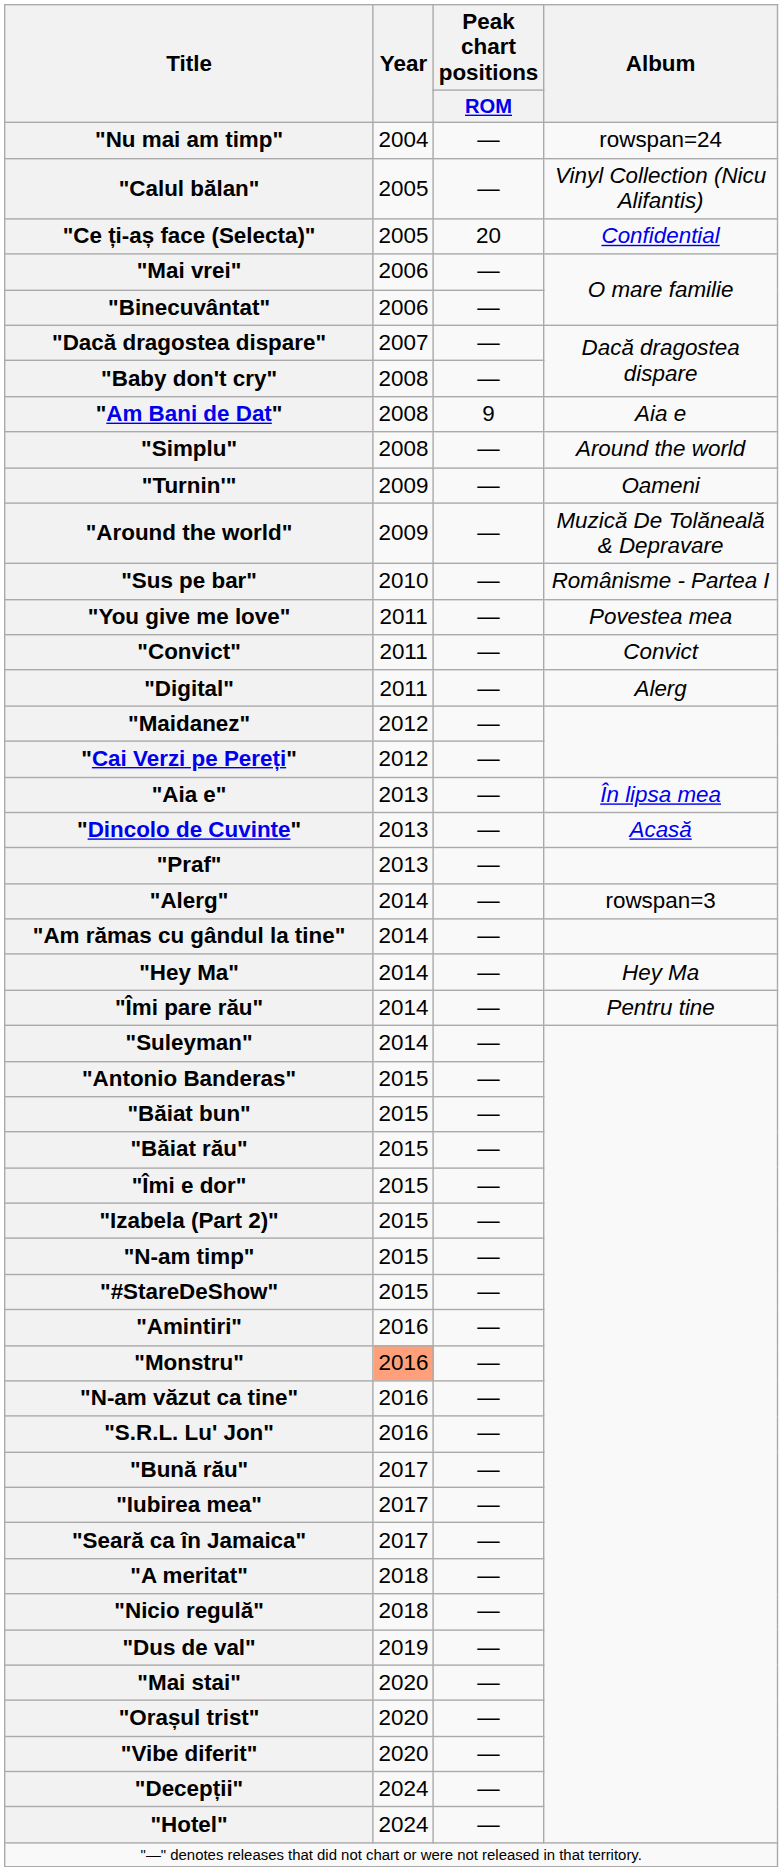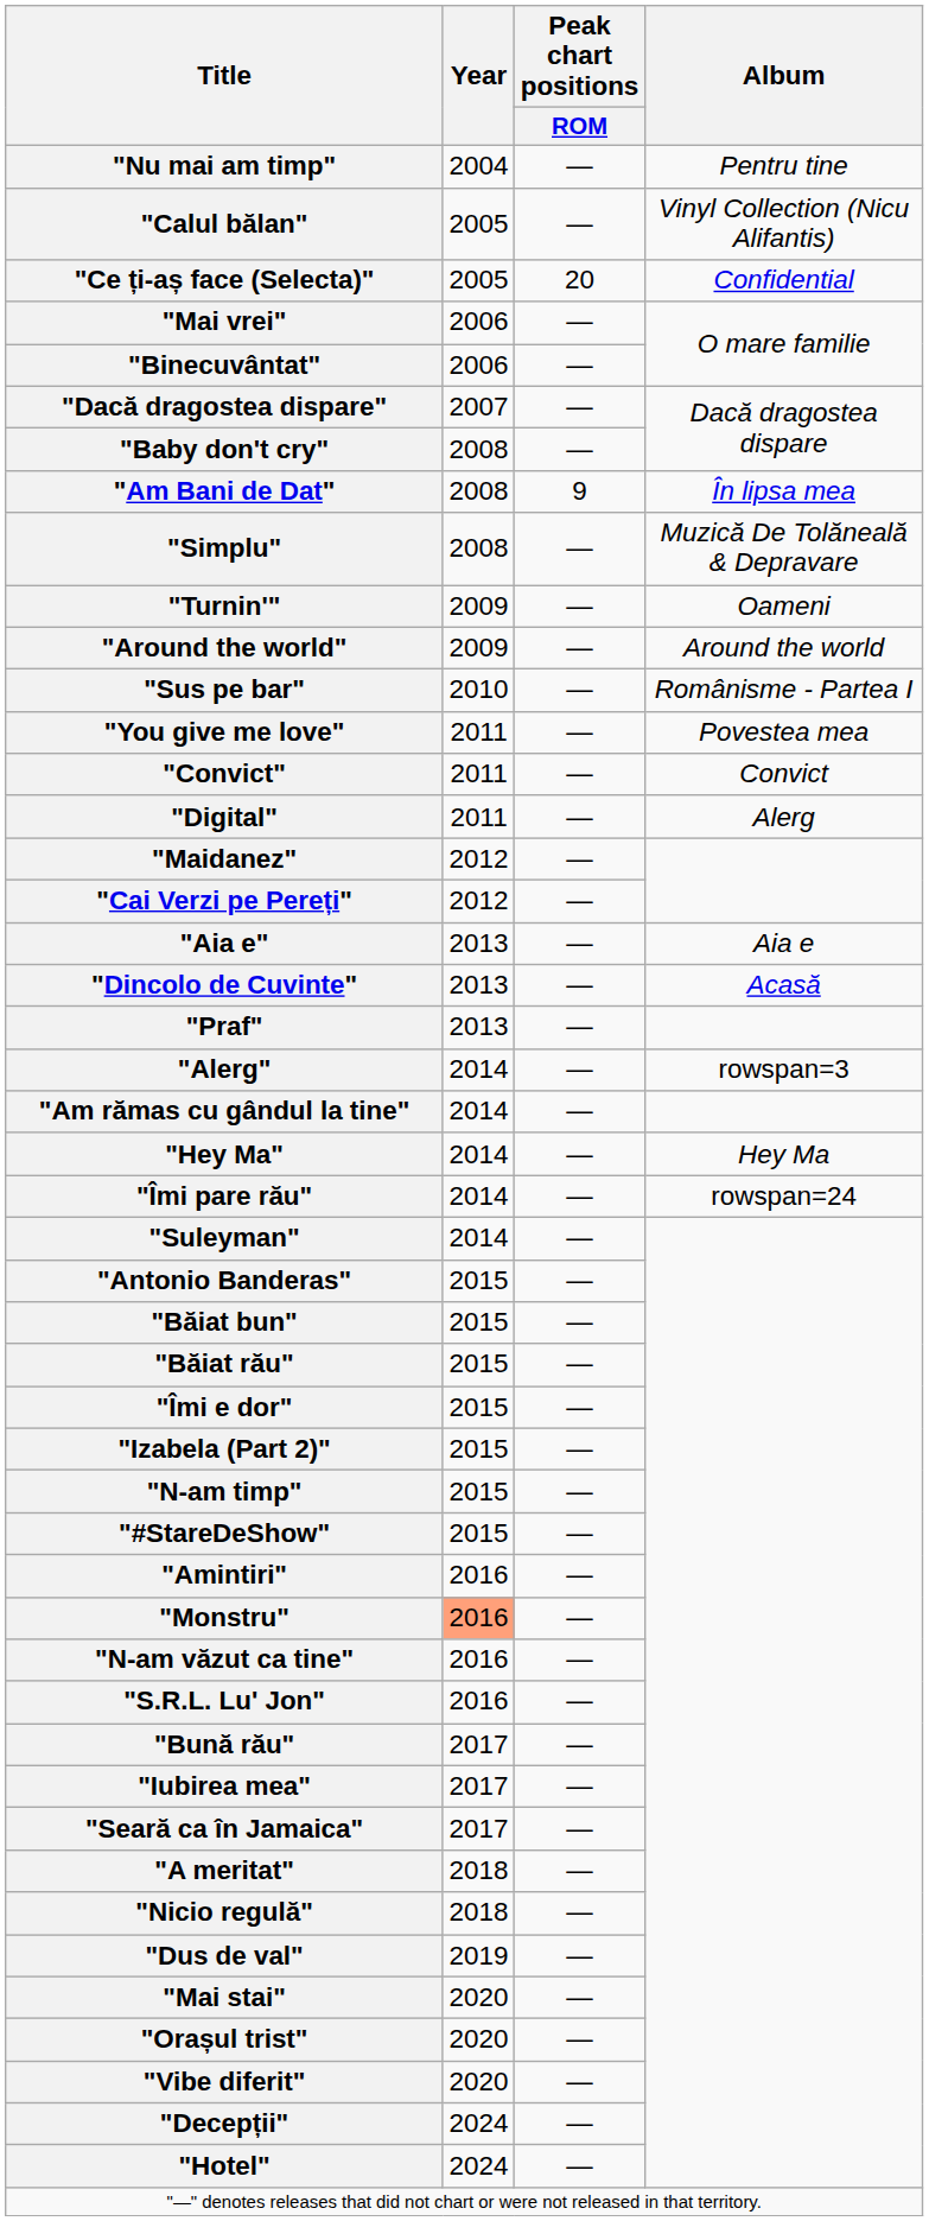"Nu mai am timp" | Album: rowspan=24 -> Pentru tine
"Am Bani de Dat" | Album: Aia e -> În lipsa mea
"Simplu" | Album: Around the world -> Muzică De Tolăneală & Depravare
"Around the world" | Album: Muzică De Tolăneală & Depravare -> Around the world
"Aia e" | Album: În lipsa mea -> Aia e
"Îmi pare rău" | Album: Pentru tine -> rowspan=24
